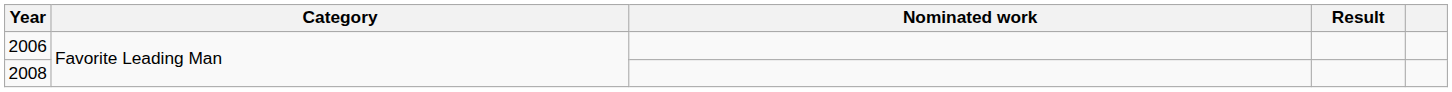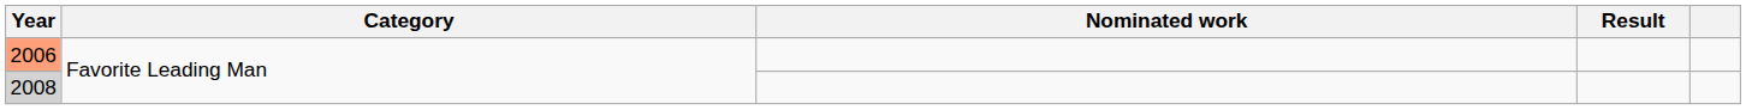2006 | Year: no background -> lightsalmon background
2008 | Year: no background -> lightgrey background
